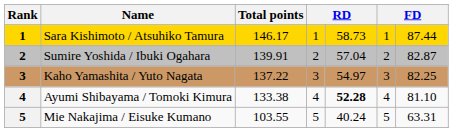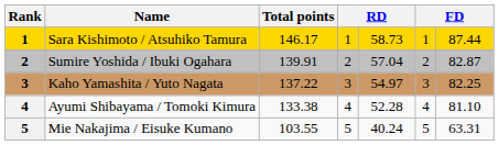Ayumi Shibayama / Tomoki Kimura | column 5: bold -> normal
